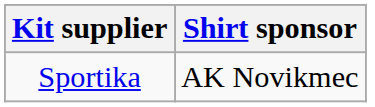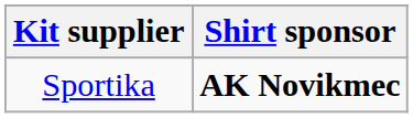Sportika | Shirt sponsor: normal -> bold
